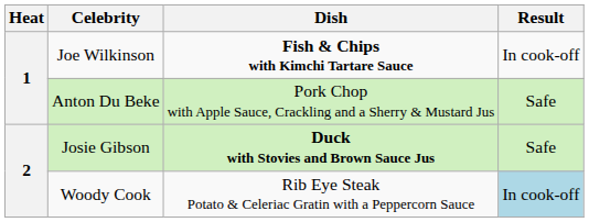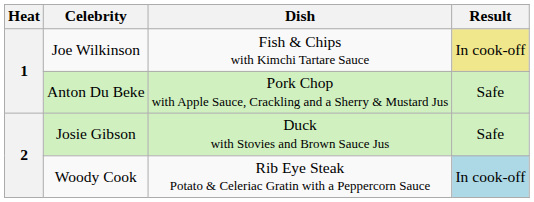Joe Wilkinson | Dish: bold -> normal
Joe Wilkinson | Result: no background -> khaki background
Josie Gibson | Dish: bold -> normal
